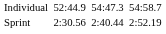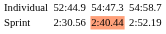Sprint | column 3: no background -> lightsalmon background
